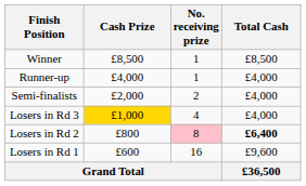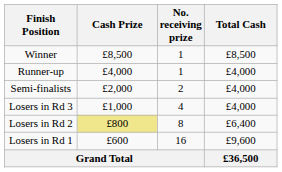Losers in Rd 3 | Cash Prize: gold background -> no background
Losers in Rd 2 | Cash Prize: no background -> khaki background
Losers in Rd 2 | No. receiving prize: pink background -> no background
Losers in Rd 2 | Total Cash: bold -> normal
